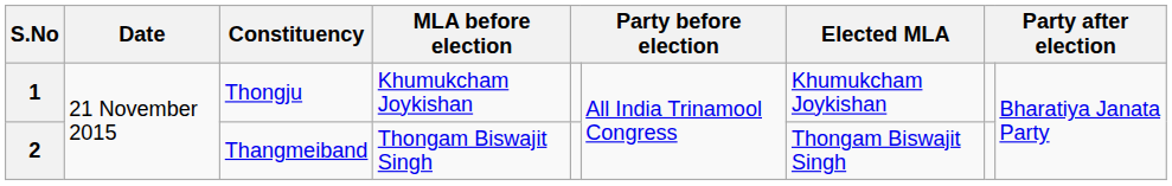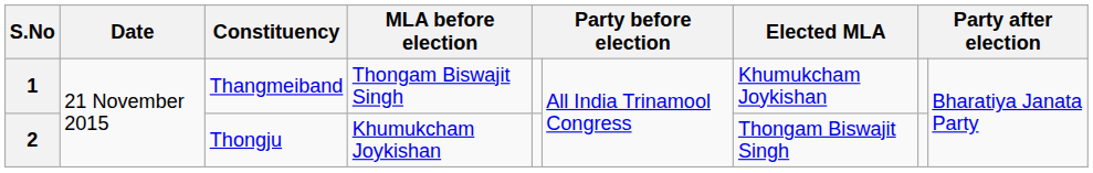1 | Constituency: Thongju -> Thangmeiband
1 | MLA before election: Khumukcham Joykishan -> Thongam Biswajit Singh
2 | Constituency: Thangmeiband -> Thongju
2 | MLA before election: Thongam Biswajit Singh -> Khumukcham Joykishan
